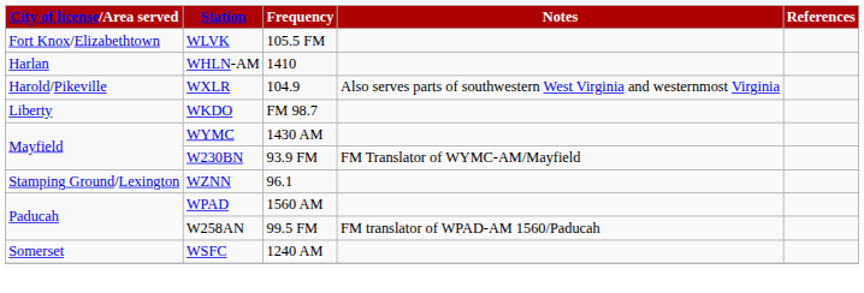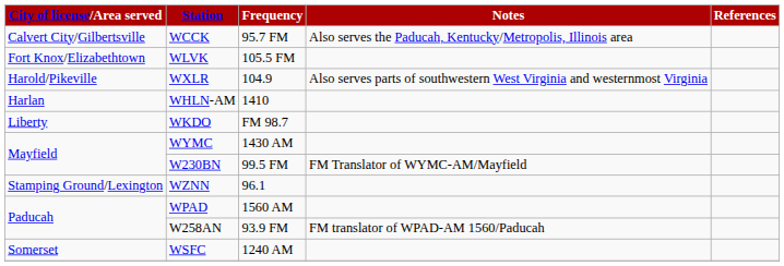+ row: Calvert City/Gilbertsville | WCCK | 95.7 FM | Also serves the Paducah, Kentucky/Metropolis, Illinois area
rows swapped: WHLN-AM <-> WXLR
W230BN | Frequency: 93.9 FM -> 99.5 FM
W258AN | Frequency: 99.5 FM -> 93.9 FM
